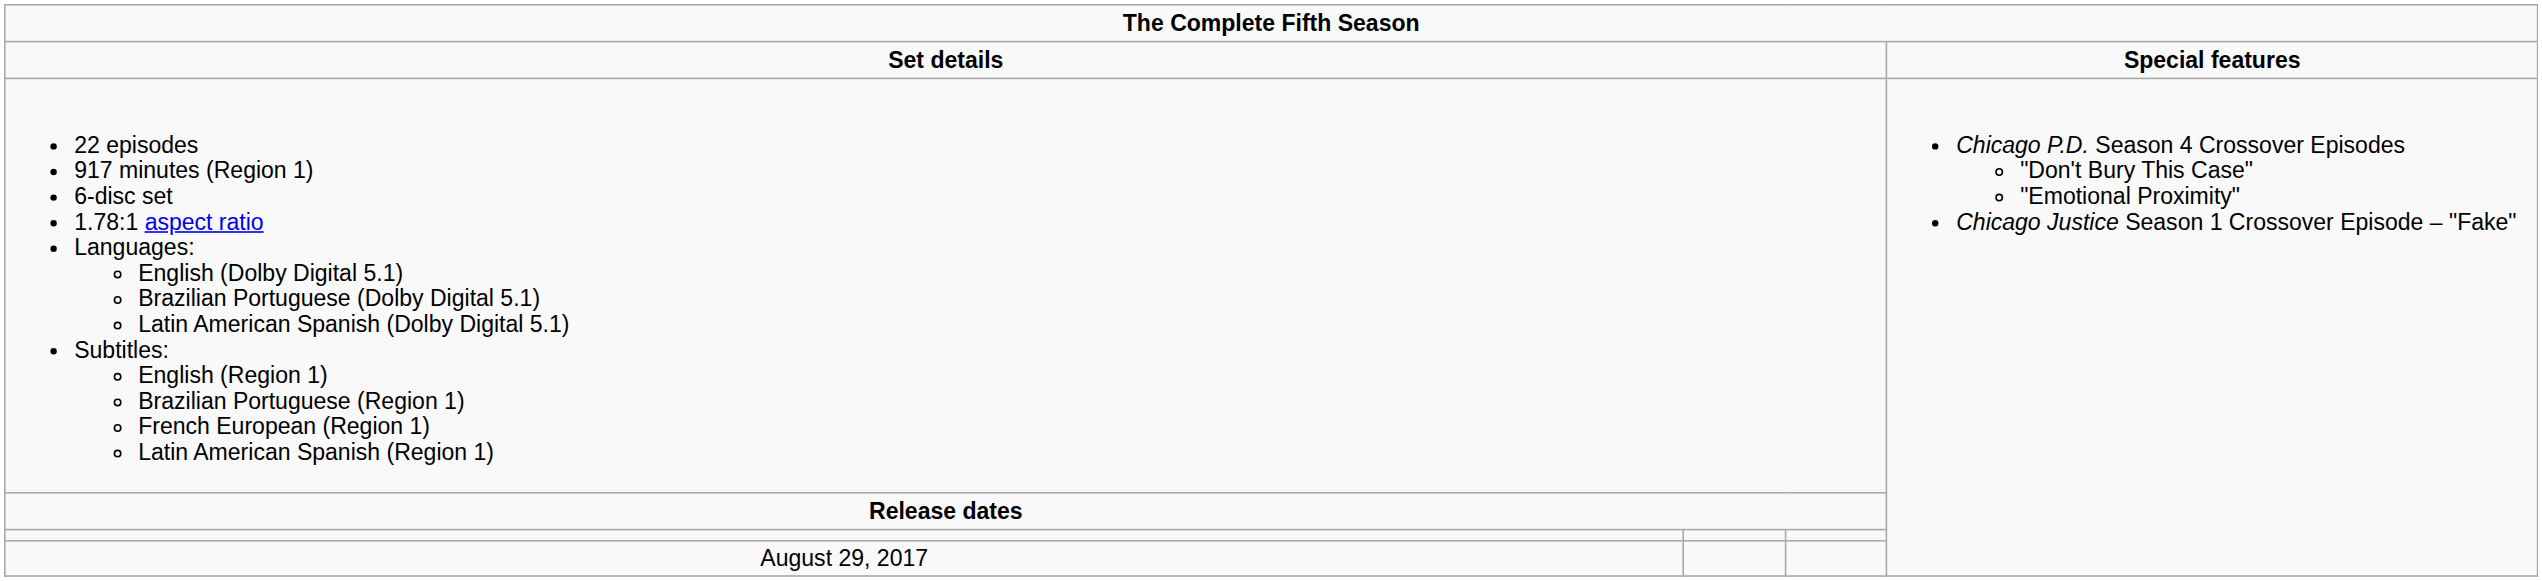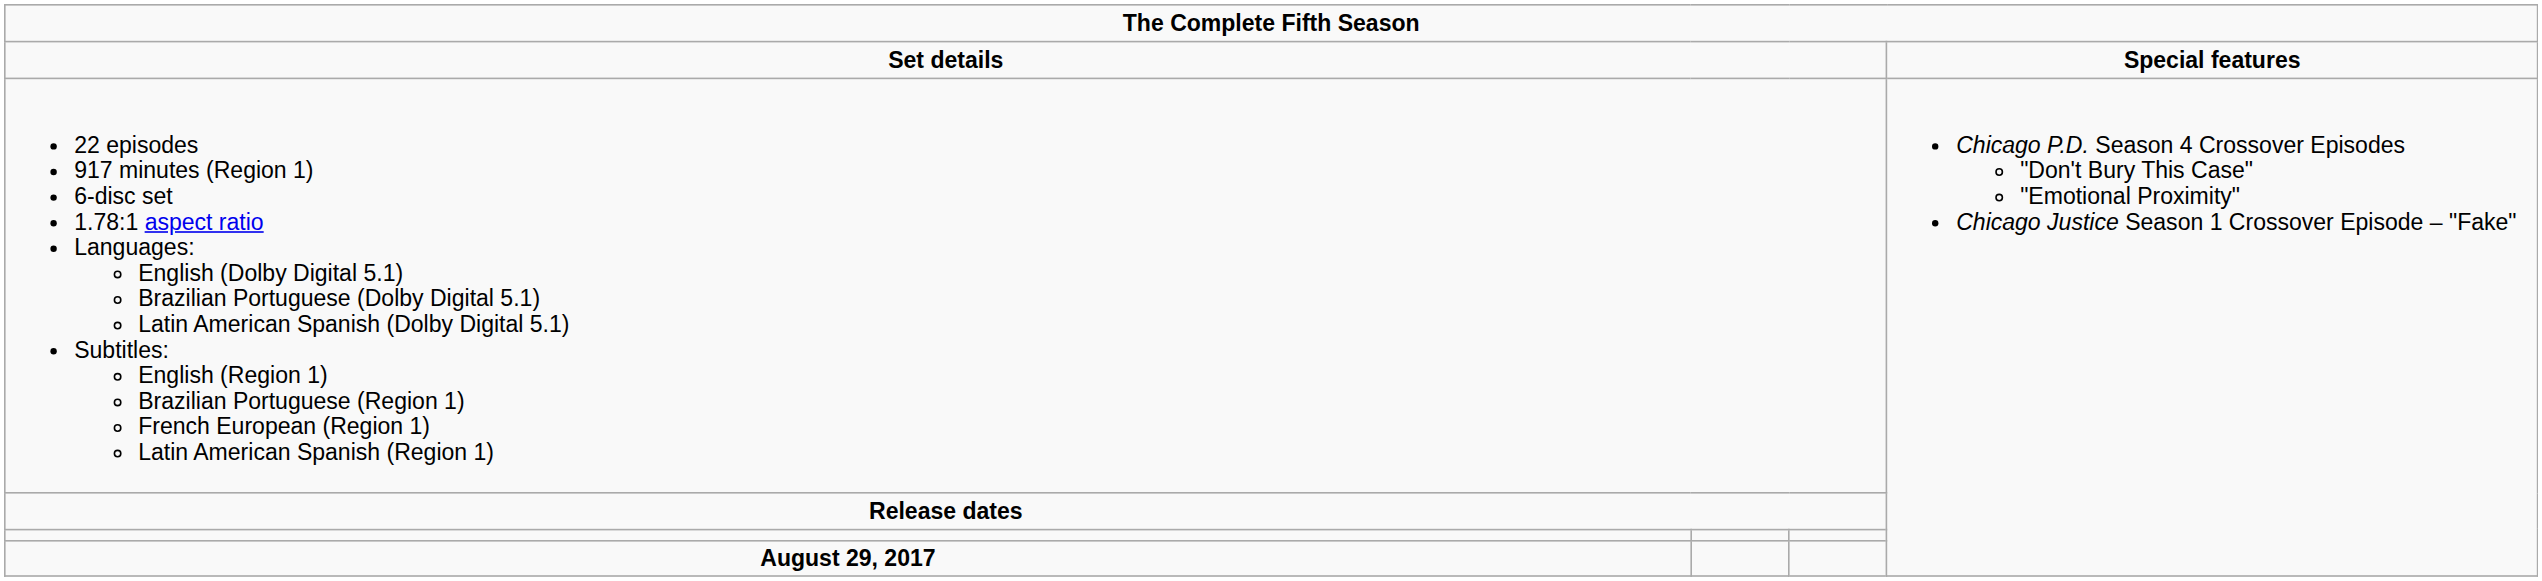August 29, 2017 | column 1: normal -> bold
